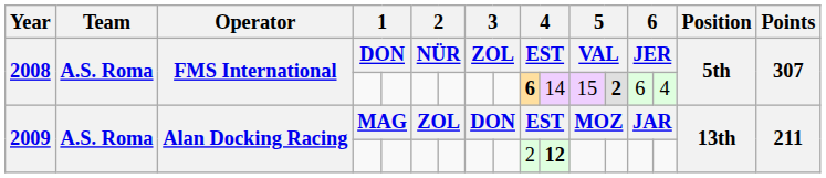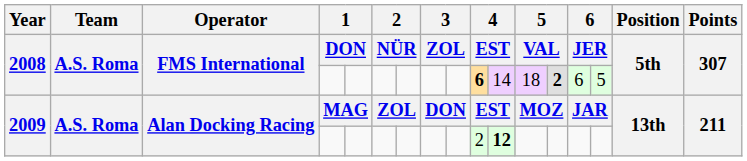row 3 | column 12: 15 -> 18
row 3 | column 15: 4 -> 5
